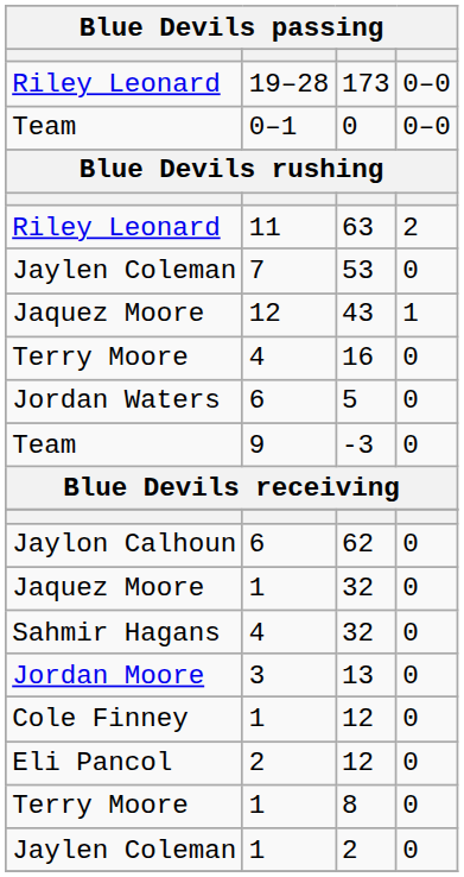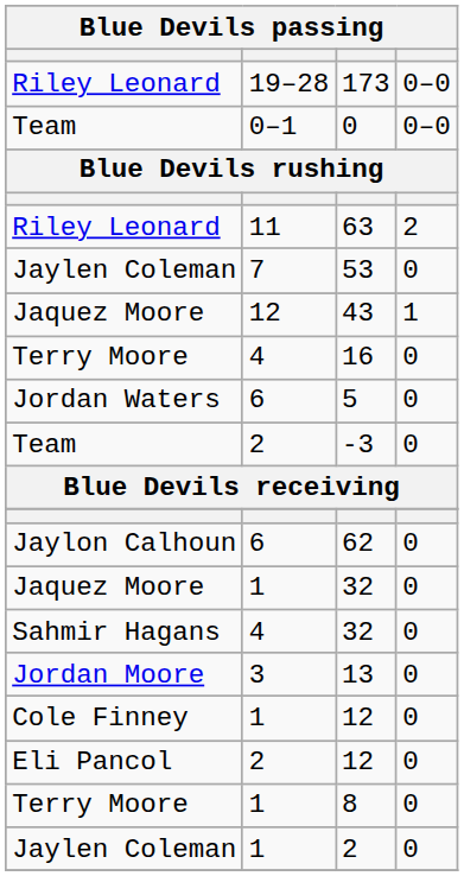-3 | column 2: 9 -> 2
